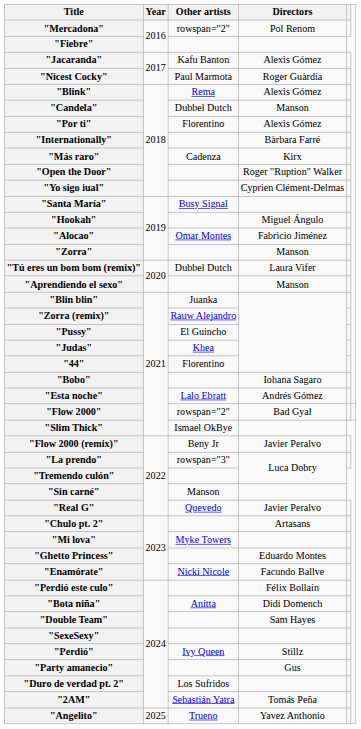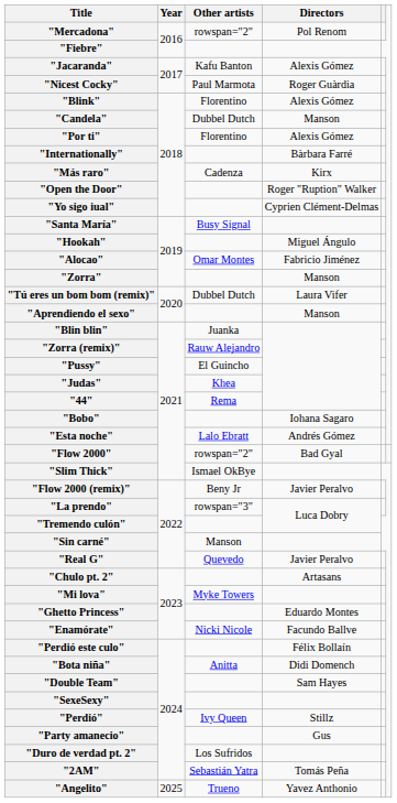"Blink" | Other artists: Rema -> Florentino
"44" | Other artists: Florentino -> Rema
